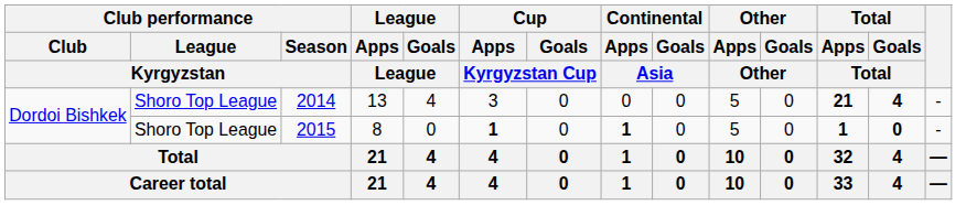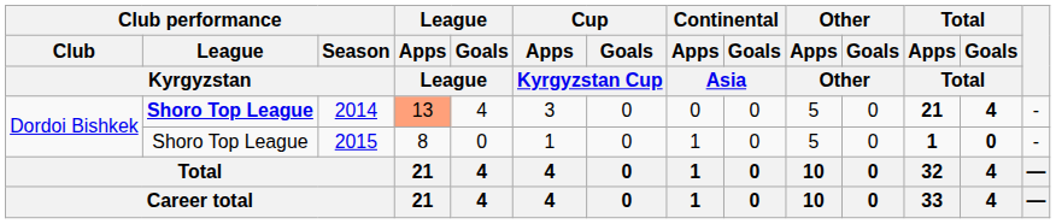2014 | Club performance / League / Kyrgyzstan: normal -> bold
2014 | League / Apps / League: no background -> lightsalmon background
2015 | Cup / Apps / Kyrgyzstan Cup: bold -> normal
2015 | Continental / Apps / Asia: bold -> normal
